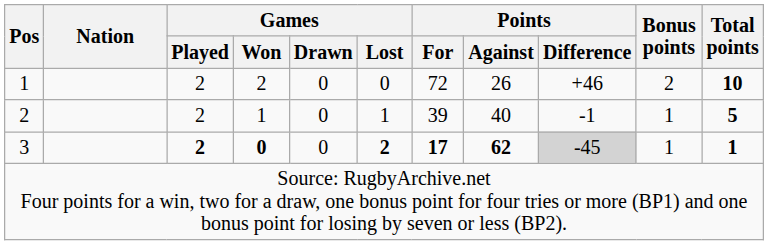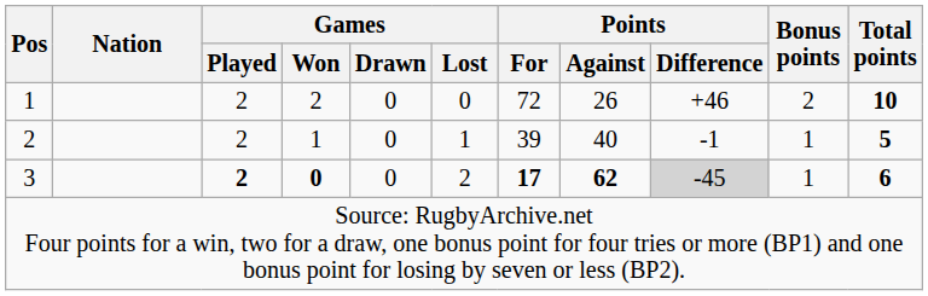3 | Games / Lost: bold -> normal
3 | Total points: 1 -> 6
